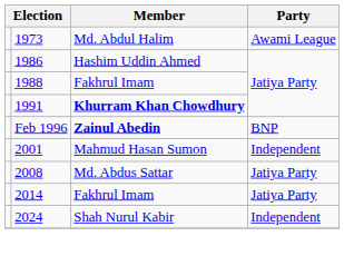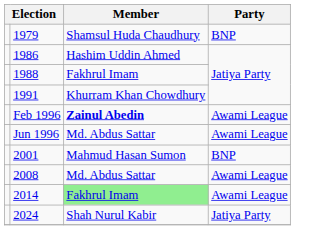- row: 1973 | Md. Abdul Halim | Awami League
+ row: 1979 | Shamsul Huda Chaudhury | BNP
1991 | Member: bold -> normal
Feb 1996 | Party: BNP -> Awami League
+ row: Jun 1996 | Md. Abdus Sattar | Awami League
2001 | Party: Independent -> BNP
2008 | Party: Jatiya Party -> Awami League
2014 | Member: no background -> lightgreen background
2014 | Party: Jatiya Party -> Awami League
2024 | Party: Independent -> Jatiya Party
